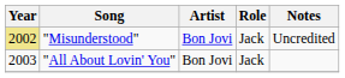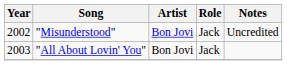"Misunderstood" | Year: khaki background -> no background
